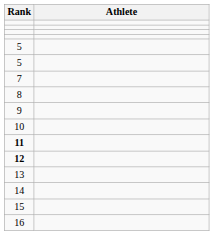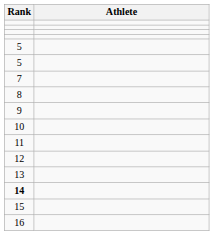row 12 | Rank: bold -> normal
row 13 | Rank: bold -> normal
row 15 | Rank: normal -> bold
